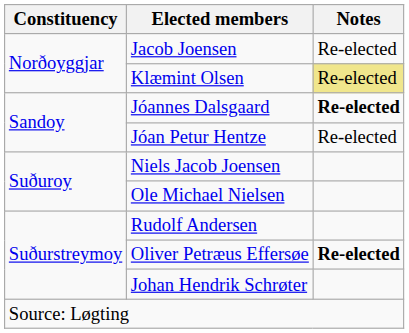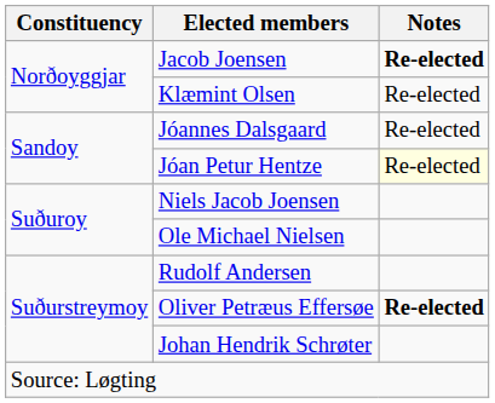Jacob Joensen | Notes: normal -> bold
Klæmint Olsen | Notes: khaki background -> no background
Jóannes Dalsgaard | Notes: bold -> normal
Jóan Petur Hentze | Notes: no background -> lightyellow background
